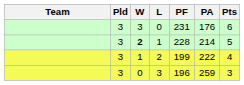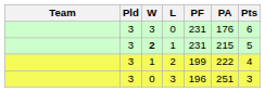row 3 | PF: 228 -> 231
row 3 | PA: 214 -> 215
row 5 | PA: 259 -> 251
